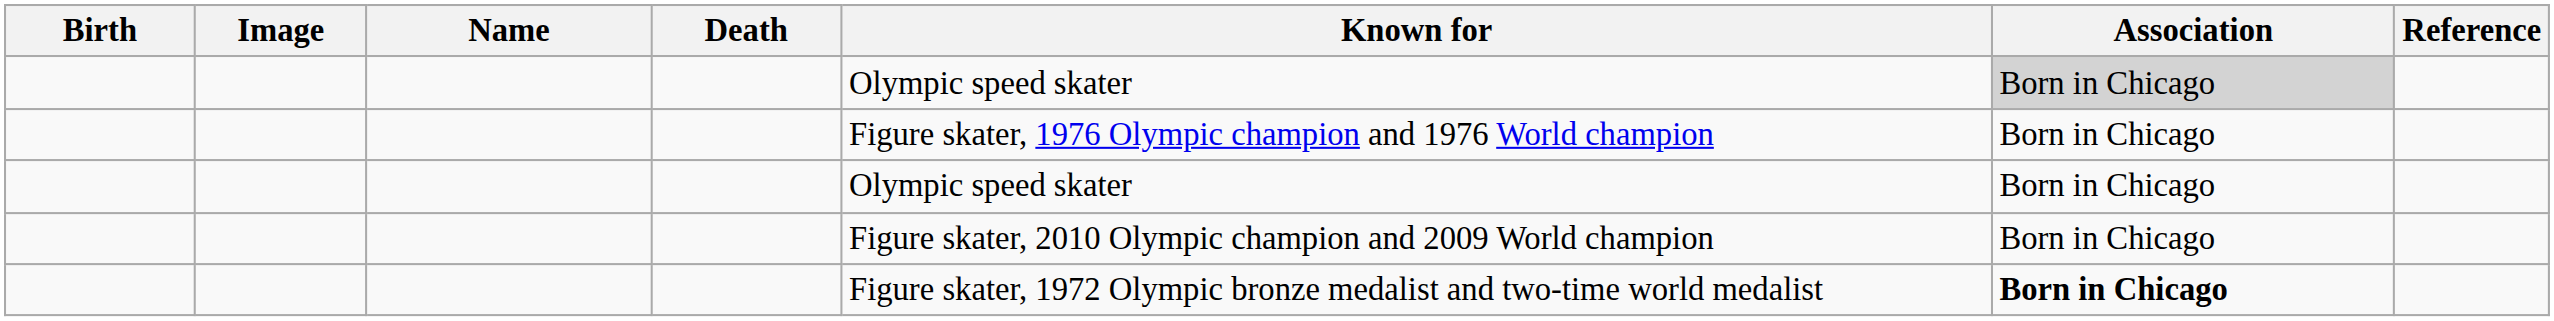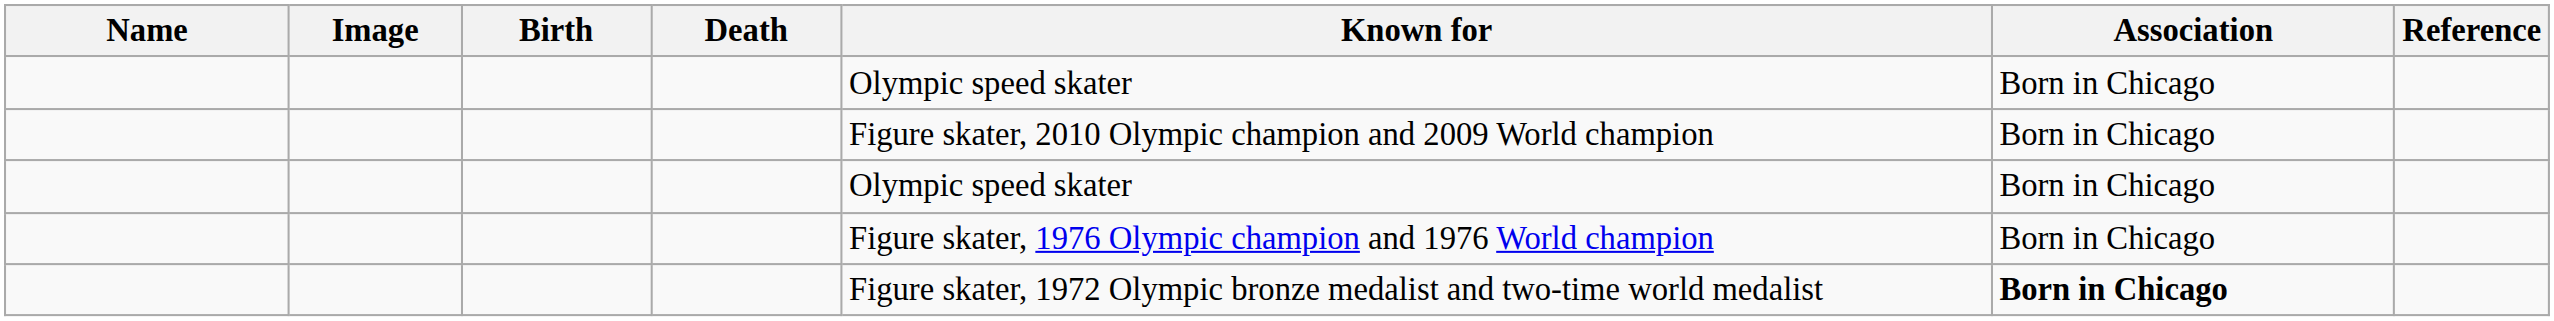columns swapped: Name <-> Birth
row 2 | Association: lightgrey background -> no background
row 3 | Known for: Figure skater, 1976 Olympic champion and 1976 World champion -> Figure skater, 2010 Olympic champion and 2009 World champion
row 5 | Known for: Figure skater, 2010 Olympic champion and 2009 World champion -> Figure skater, 1976 Olympic champion and 1976 World champion
